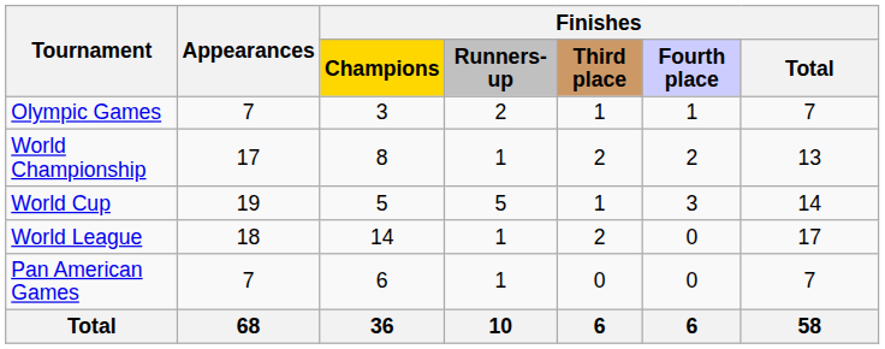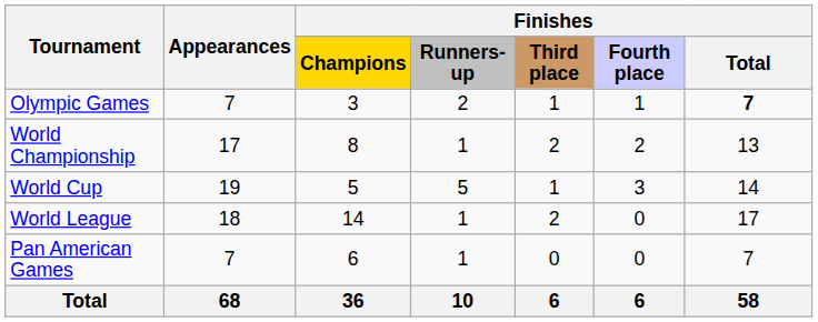Olympic Games | Finishes / Total: normal -> bold
